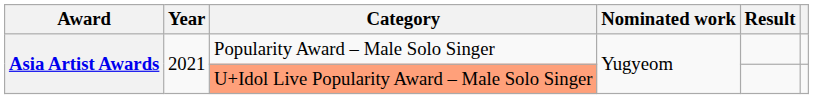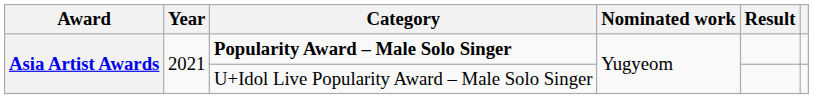Popularity Award – Male Solo Singer | Category: normal -> bold
U+Idol Live Popularity Award – Male Solo Singer | Category: lightsalmon background -> no background
